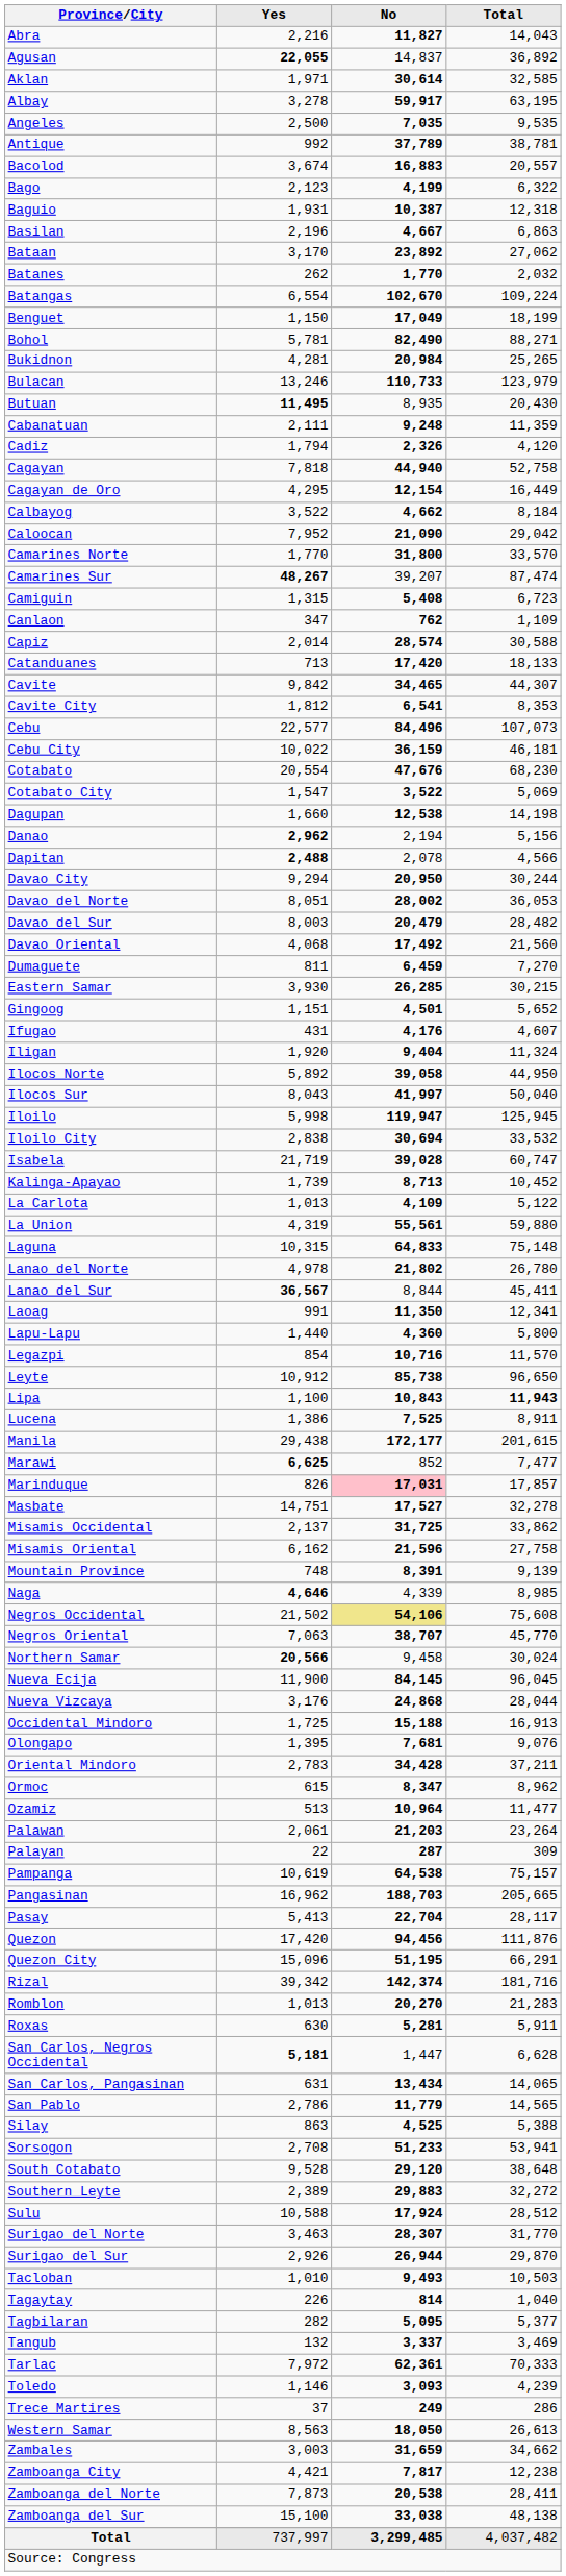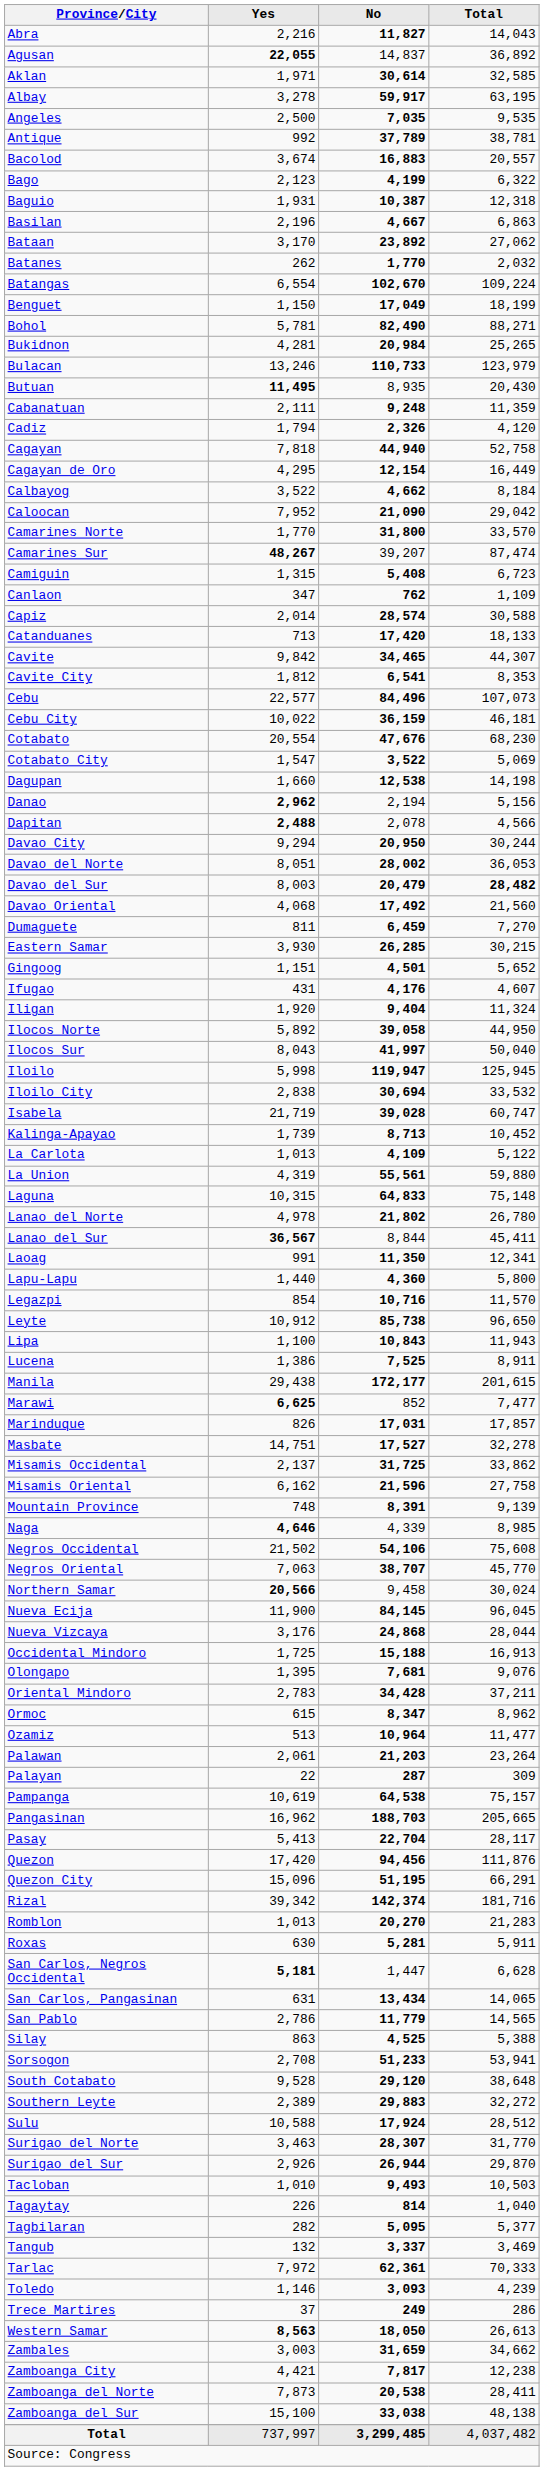Davao del Sur | Total: normal -> bold
Lipa | Total: bold -> normal
Marinduque | No: pink background -> no background
Negros Occidental | No: khaki background -> no background
Western Samar | Yes: normal -> bold
